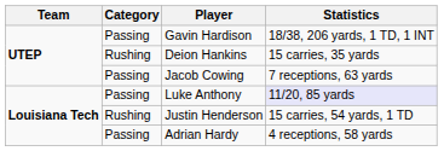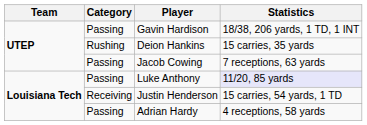Justin Henderson | Category: Rushing -> Receiving
